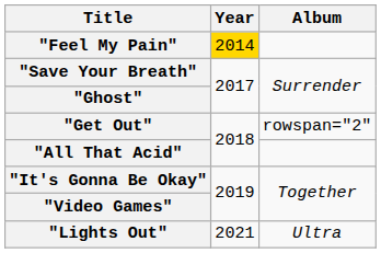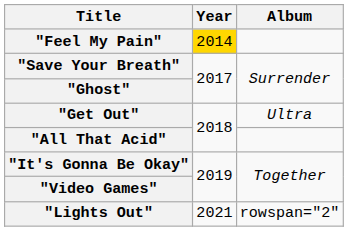"Get Out" | Album: rowspan="2" -> Ultra
"Lights Out" | Album: Ultra -> rowspan="2"
